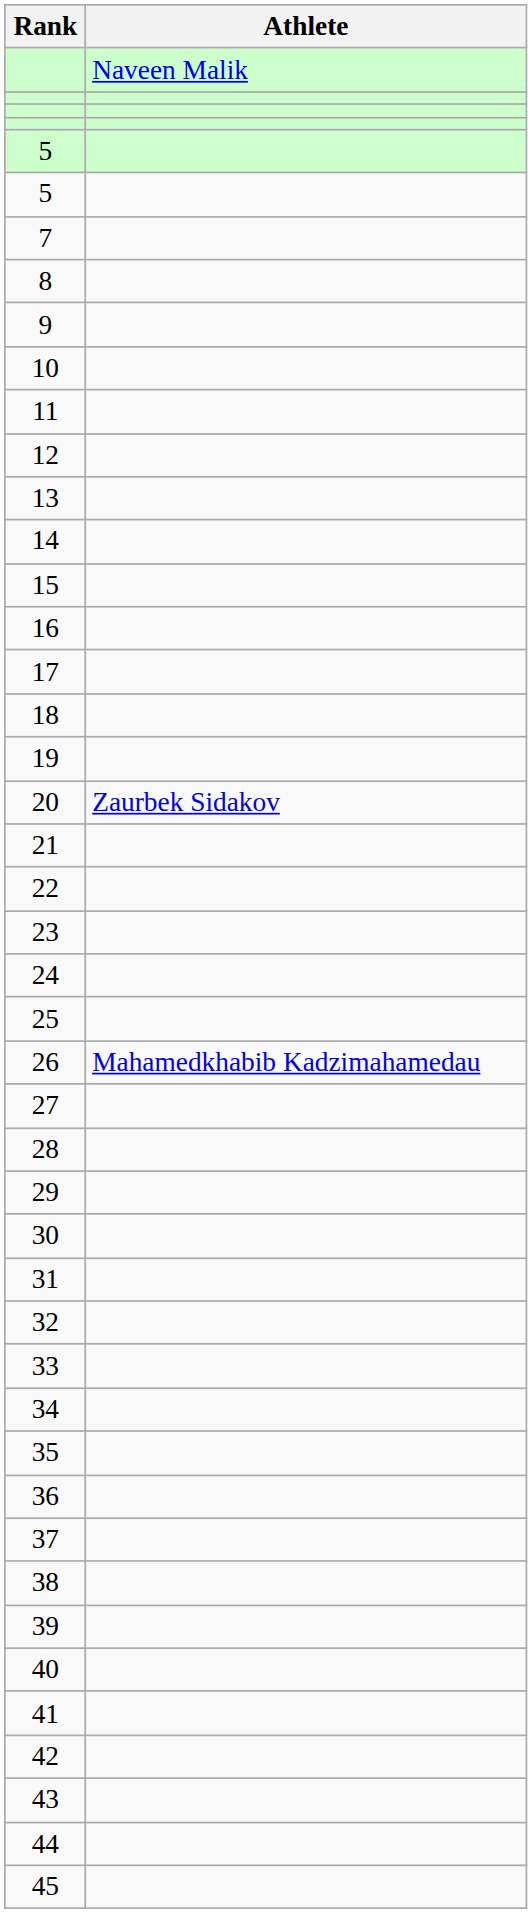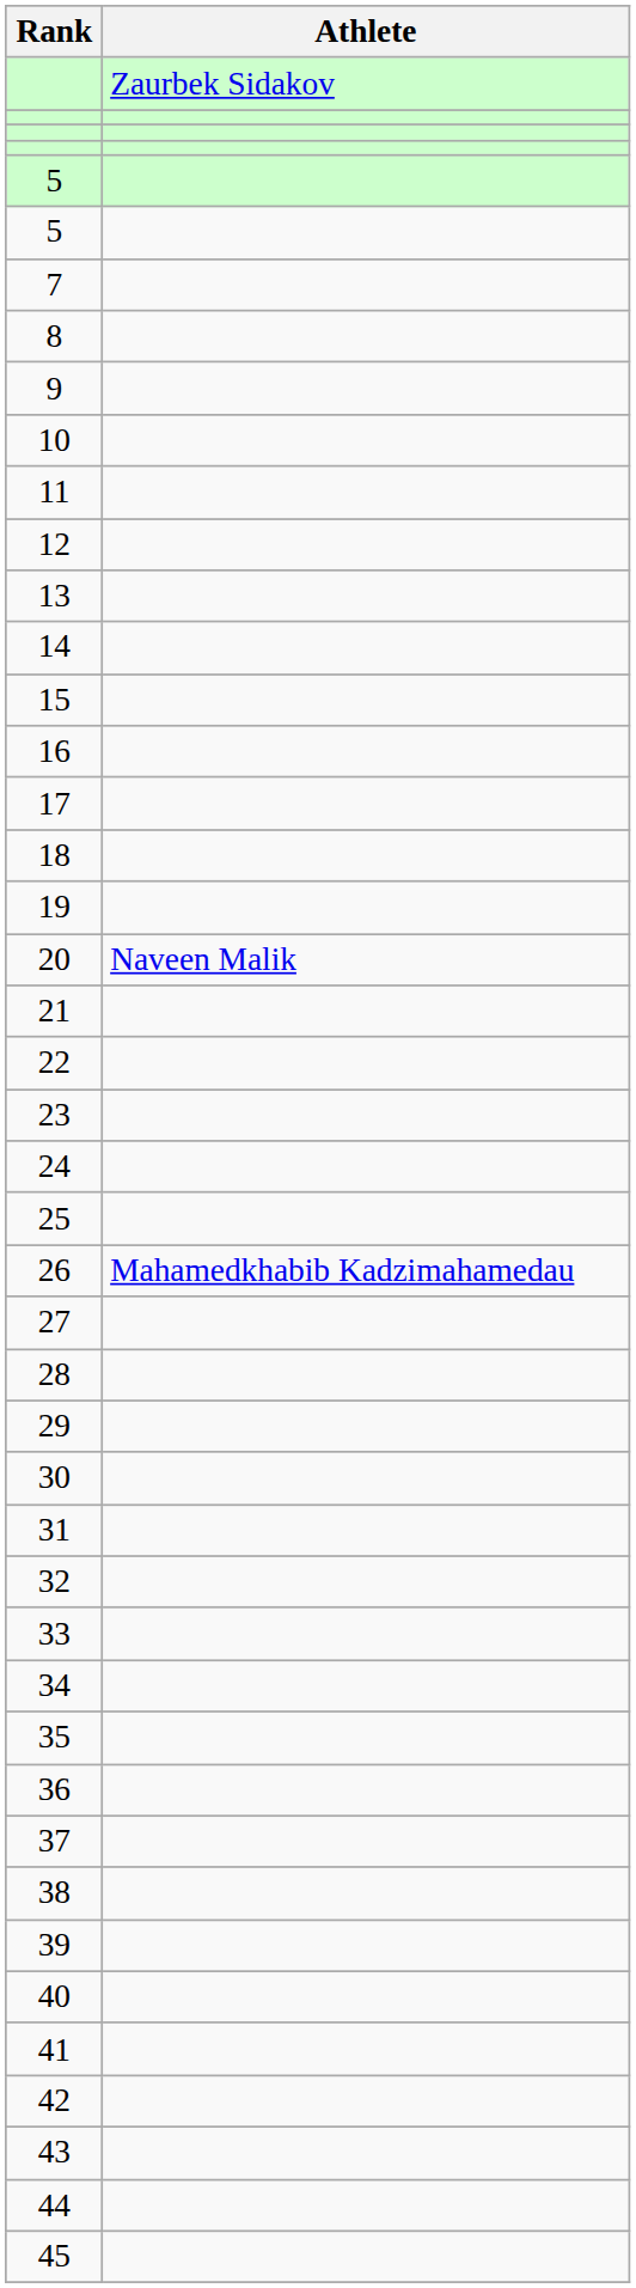row 2 | Athlete: Naveen Malik -> Zaurbek Sidakov
row 21 | Athlete: Zaurbek Sidakov -> Naveen Malik
